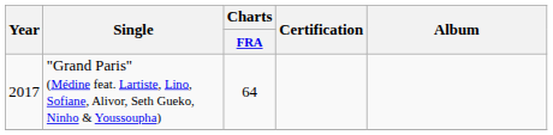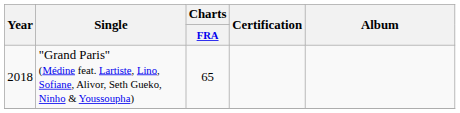row 3 | Year: 2017 -> 2018
row 3 | Charts / FRA: 64 -> 65
